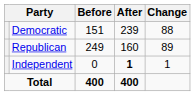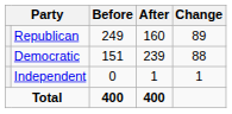rows swapped: Democratic <-> Republican
Independent | After: bold -> normal
